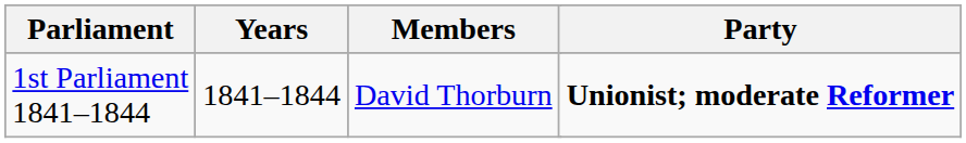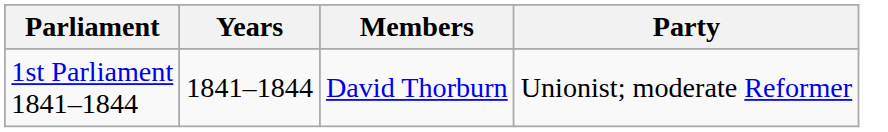1st Parliament 1841–1844 | Party: bold -> normal
